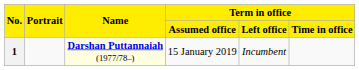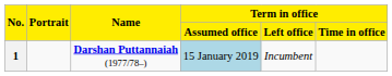1 | Name: lightyellow background -> no background
1 | Term in office / Assumed office: no background -> lightblue background
